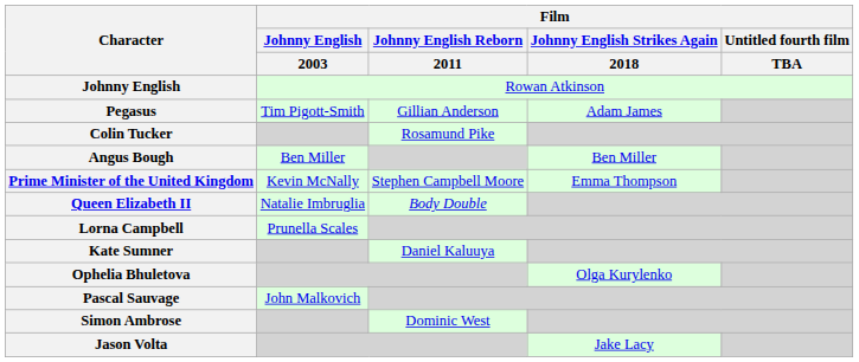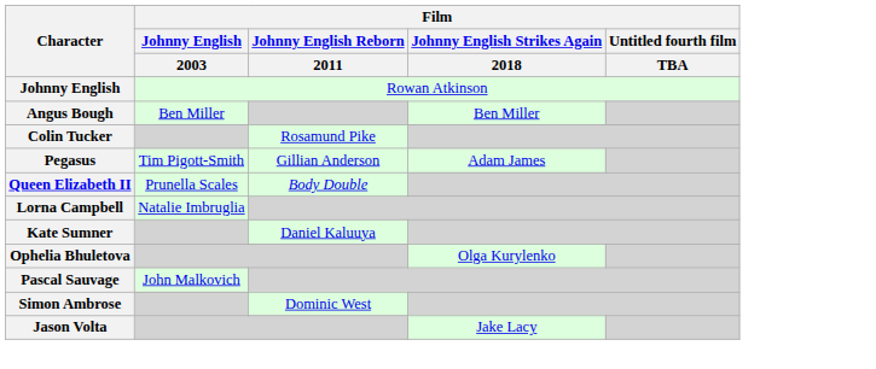rows swapped: Angus Bough <-> Pegasus
- row: Prime Minister of the United Kingdom | Kevin McNally | Stephen Campbell Moore | Emma Thompson
Queen Elizabeth II | Film / Johnny English / 2003: Natalie Imbruglia -> Prunella Scales
Lorna Campbell | Film / Johnny English / 2003: Prunella Scales -> Natalie Imbruglia
